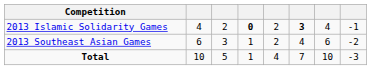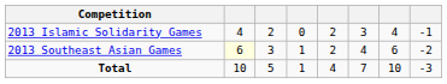2013 Islamic Solidarity Games | column 4: bold -> normal
2013 Islamic Solidarity Games | column 6: bold -> normal
2013 Southeast Asian Games | column 2: no background -> lightyellow background
